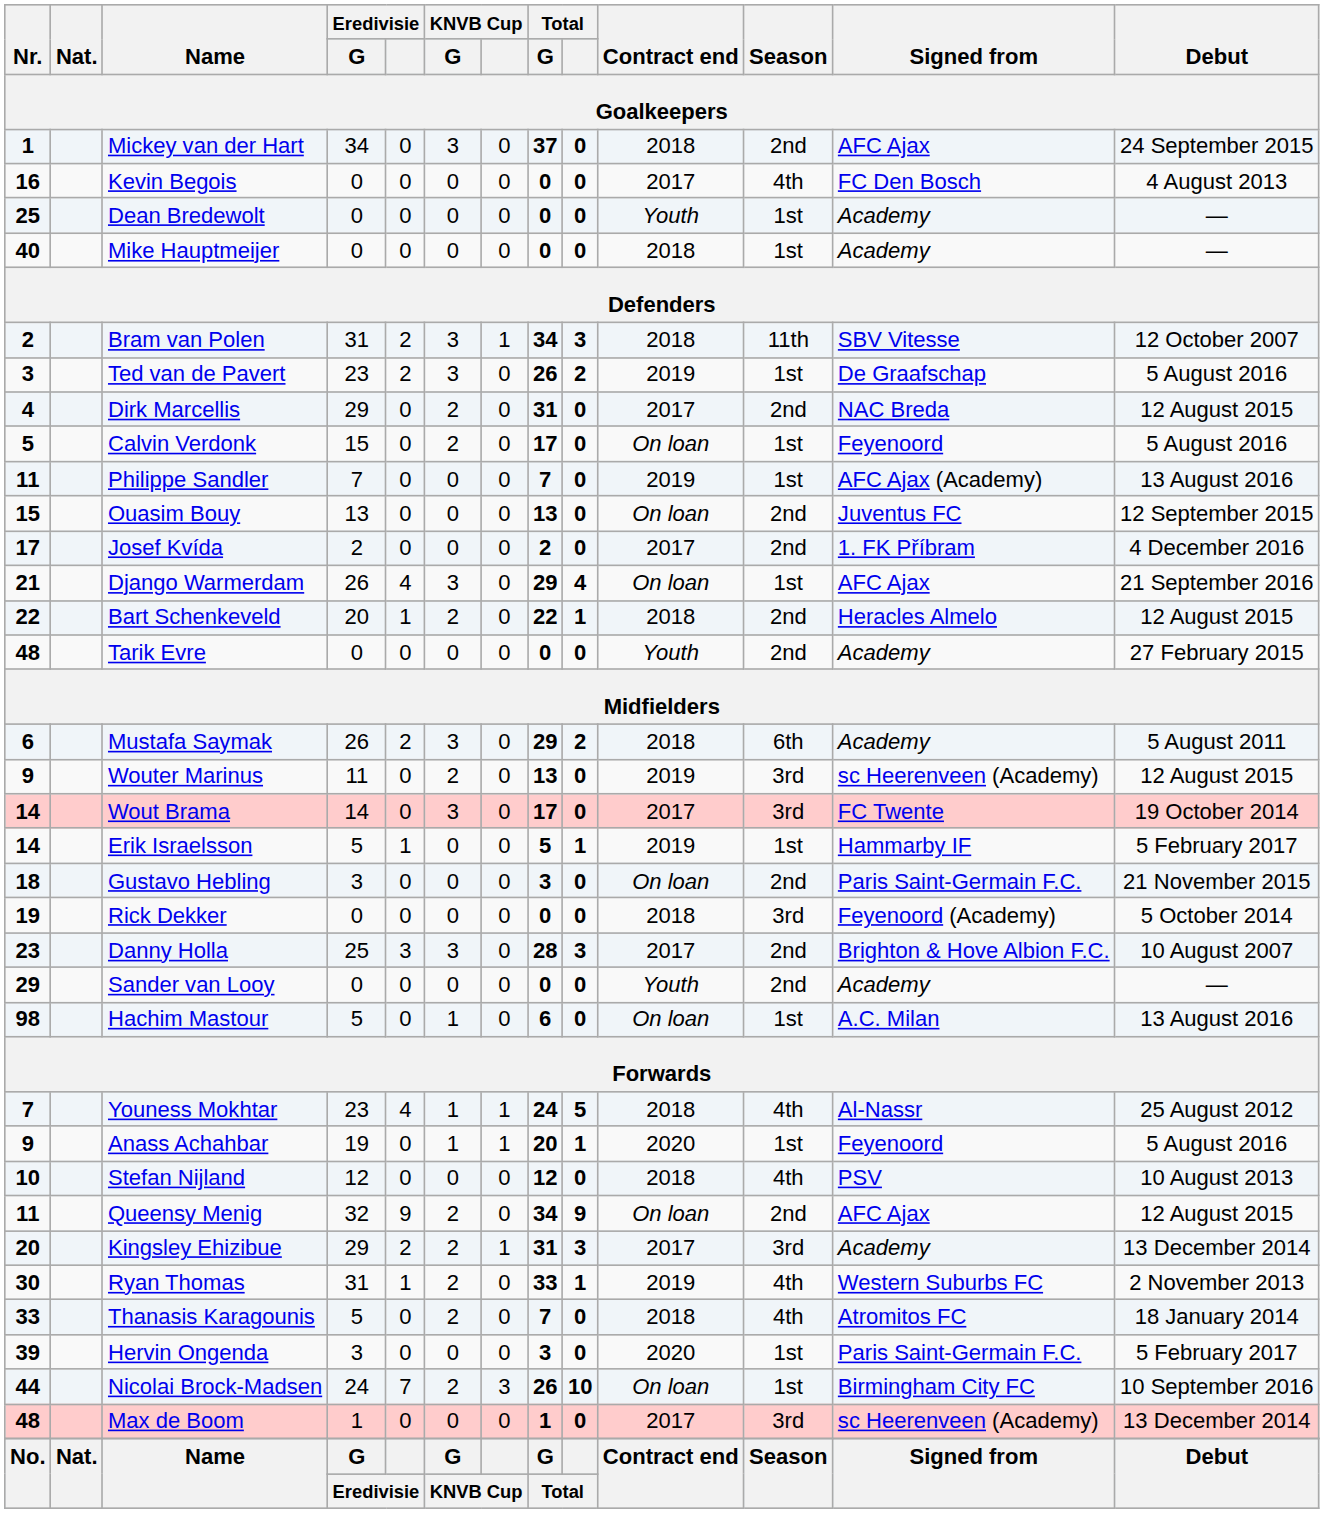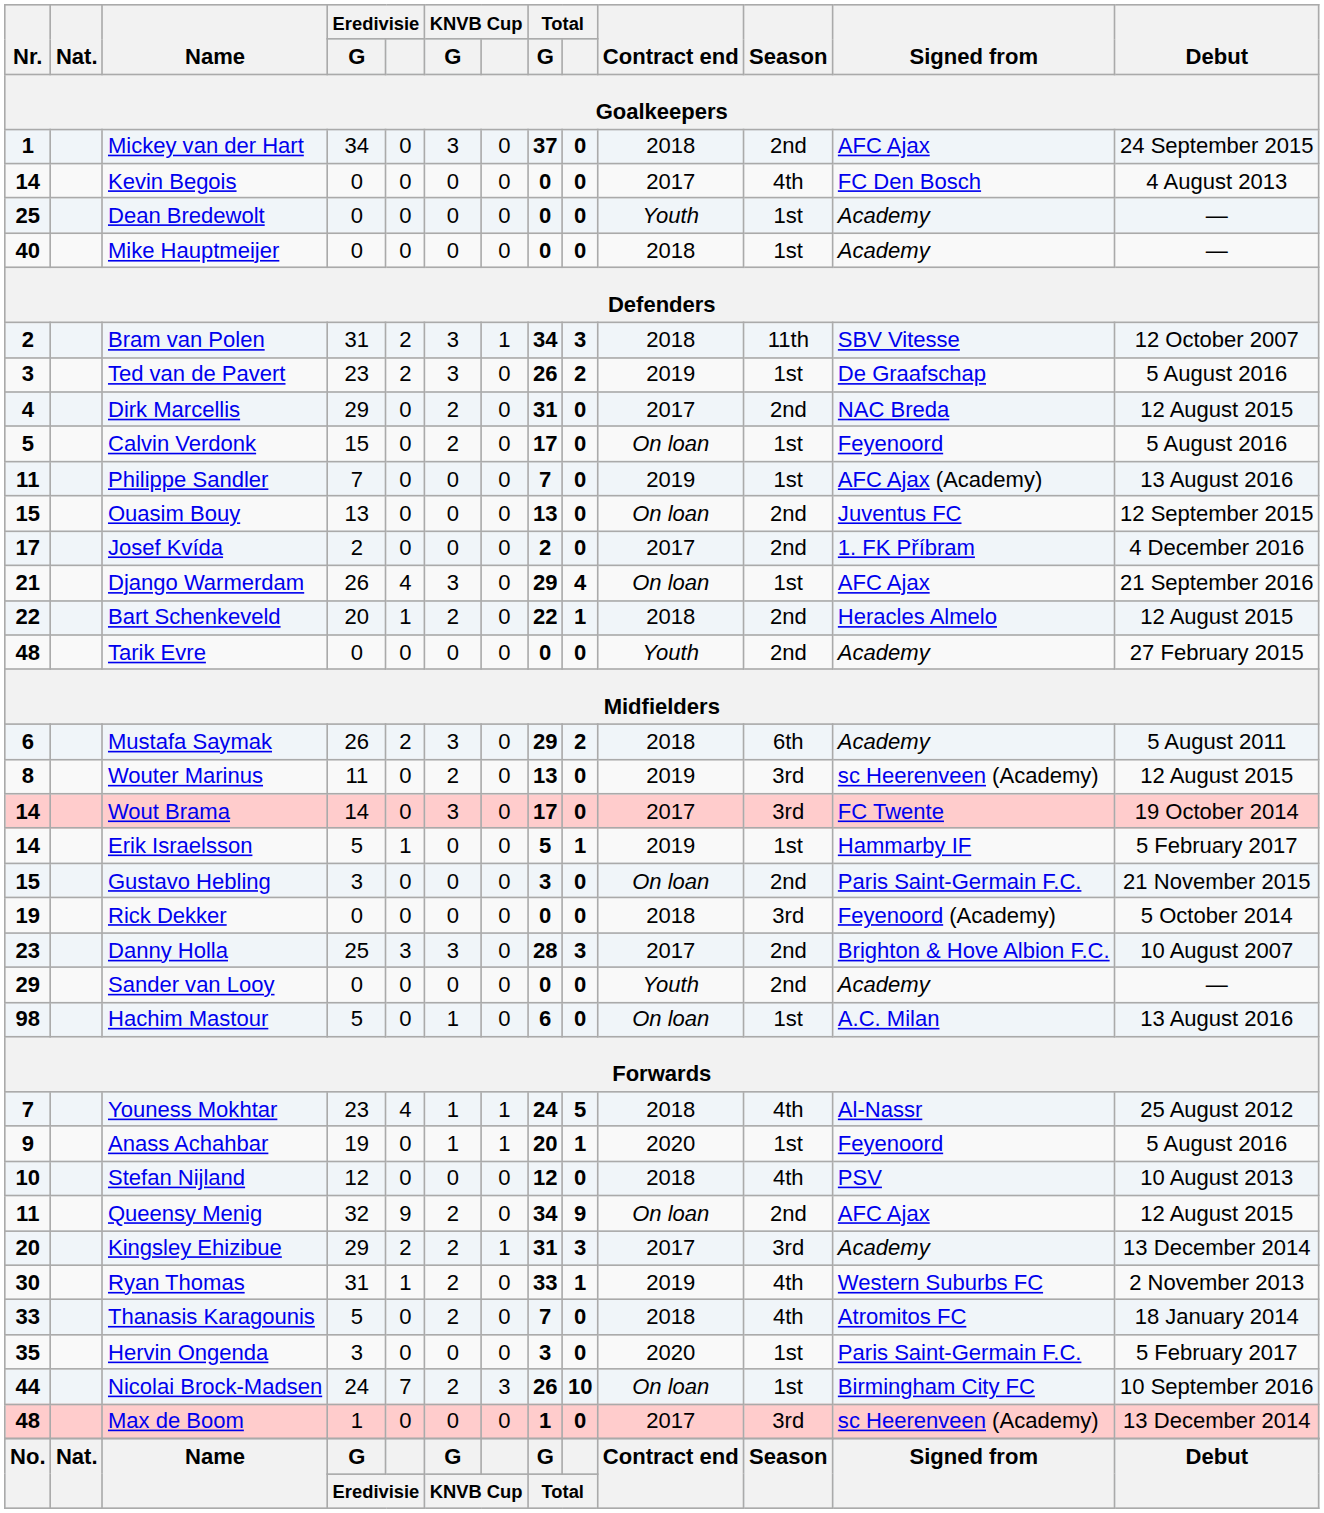Kevin Begois | Nr.: 16 -> 14
Wouter Marinus | Nr.: 9 -> 8
Gustavo Hebling | Nr.: 18 -> 15
Hervin Ongenda | Nr.: 39 -> 35
